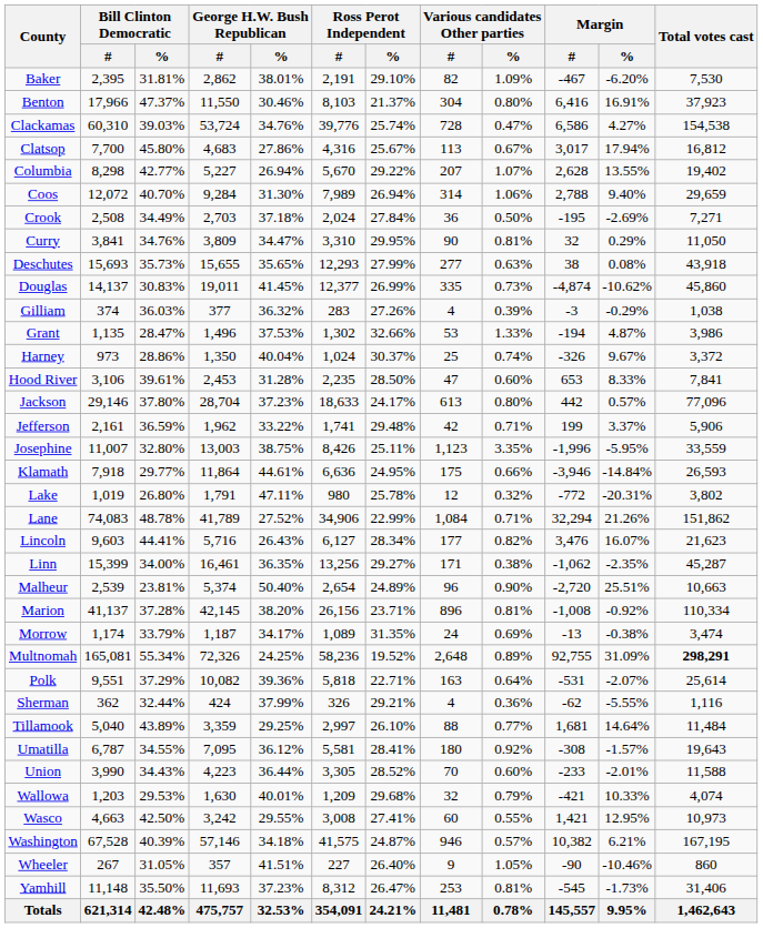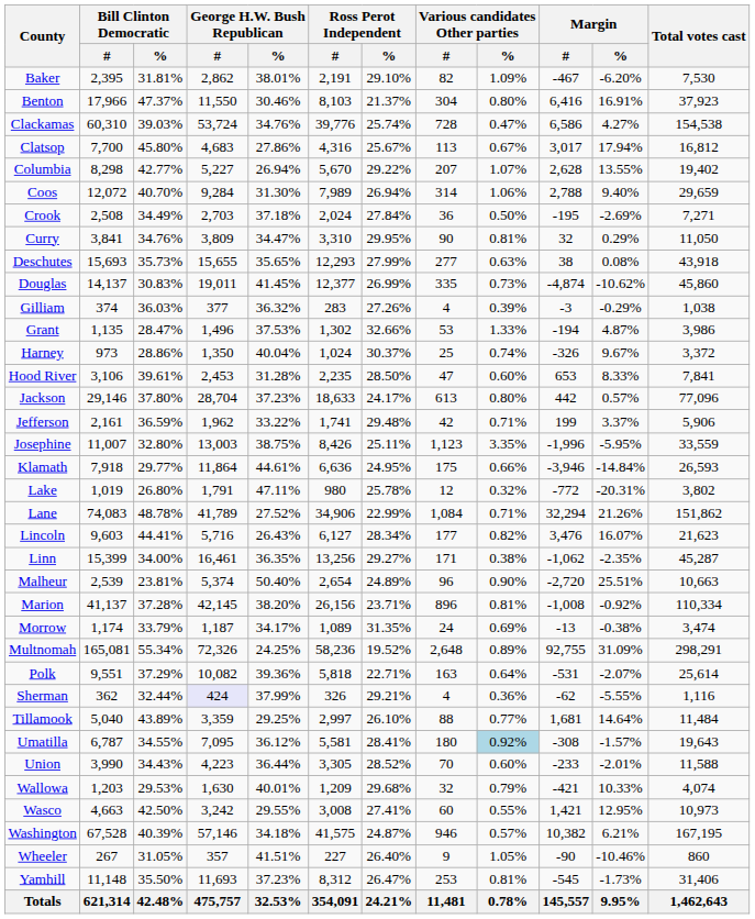Multnomah | Total votes cast: bold -> normal
Sherman | George H.W. Bush Republican / #: no background -> lavender background
Umatilla | Various candidates Other parties / %: no background -> lightblue background
